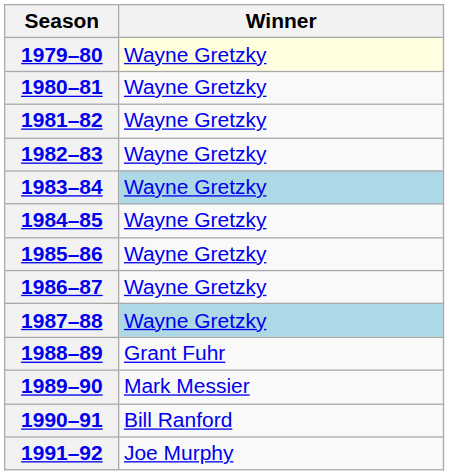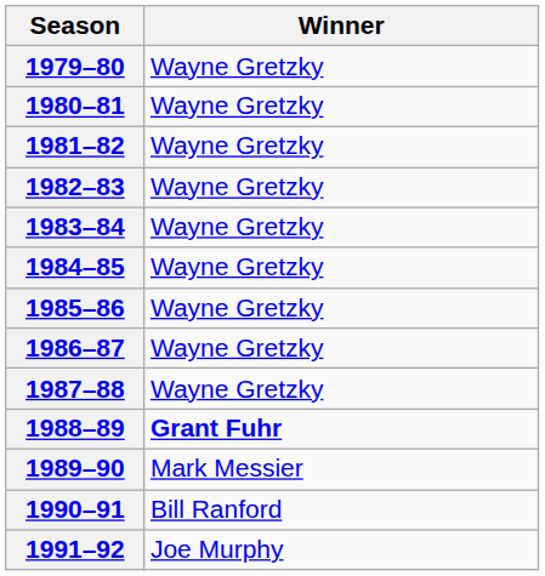1979–80 | Winner: lightyellow background -> no background
1983–84 | Winner: lightblue background -> no background
1987–88 | Winner: lightblue background -> no background
1988–89 | Winner: normal -> bold
